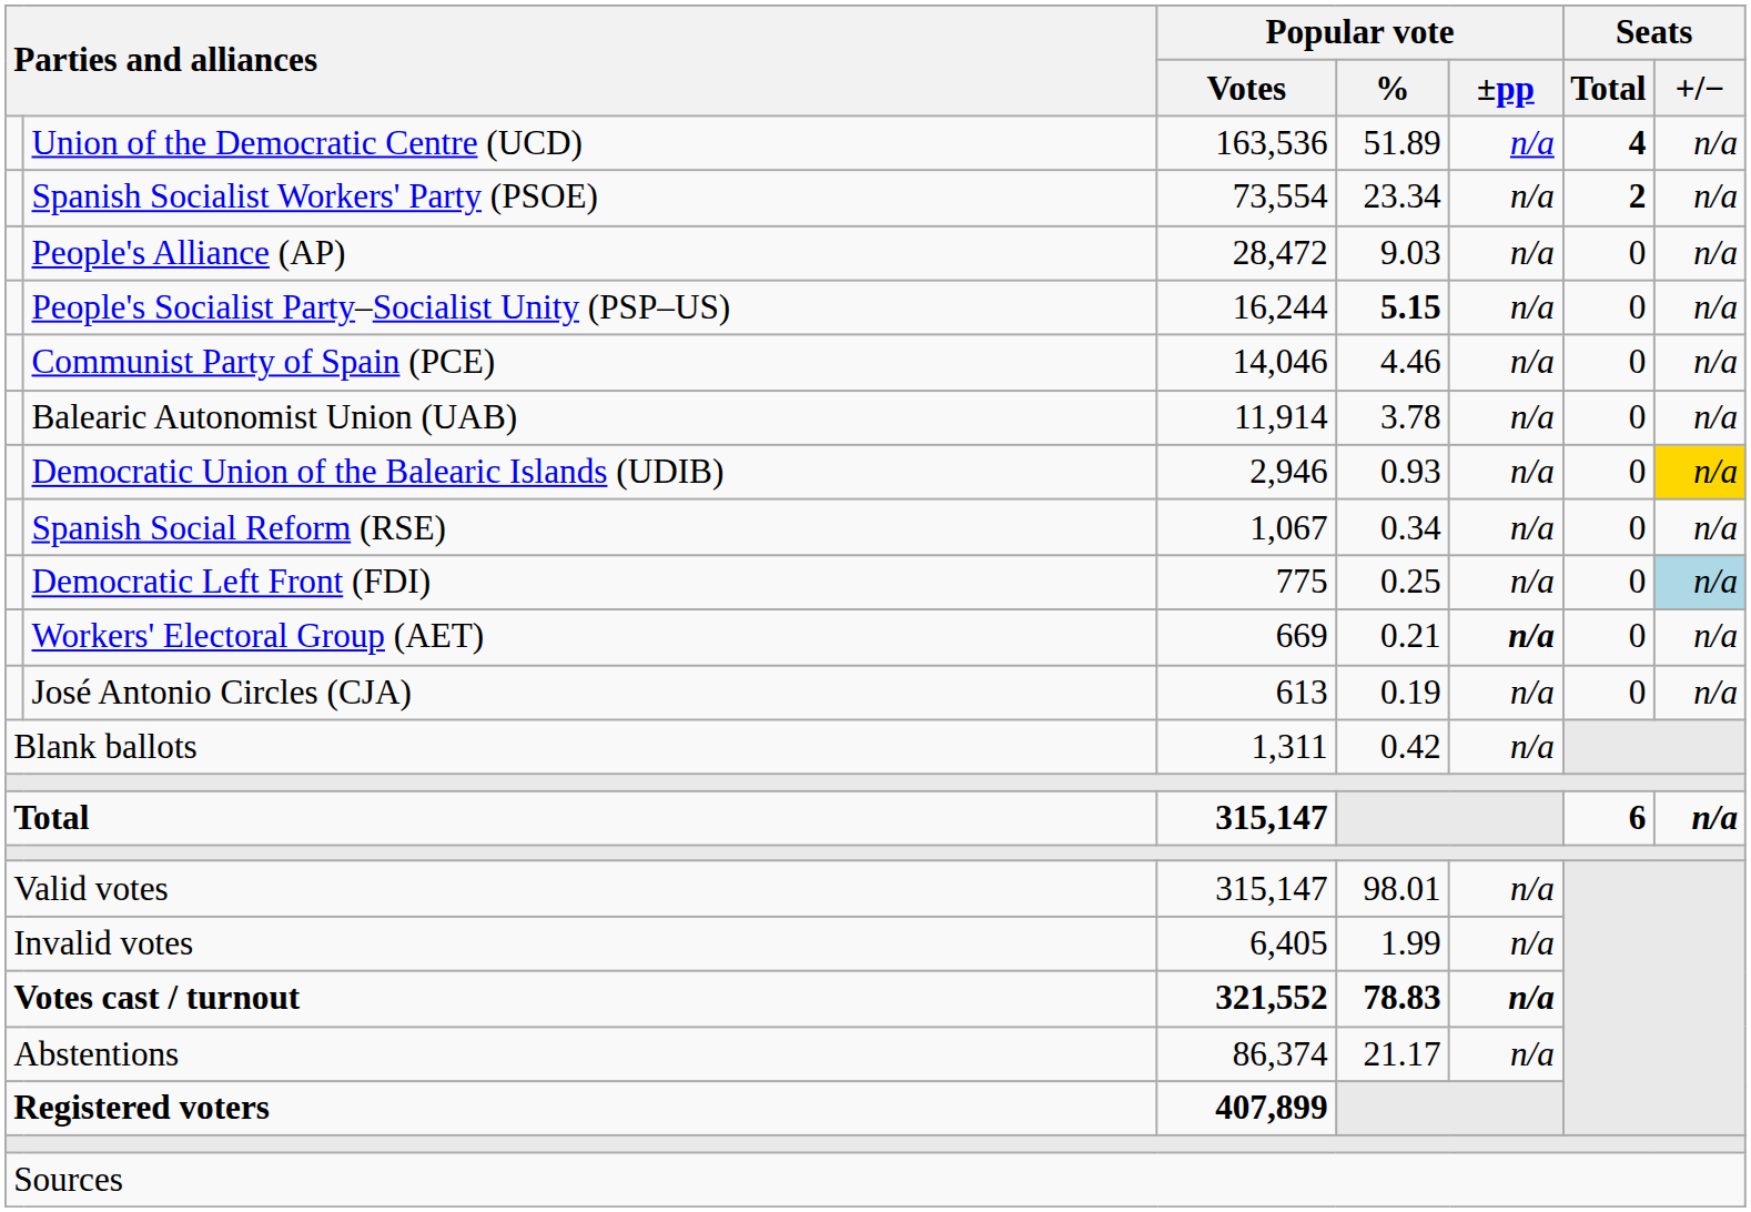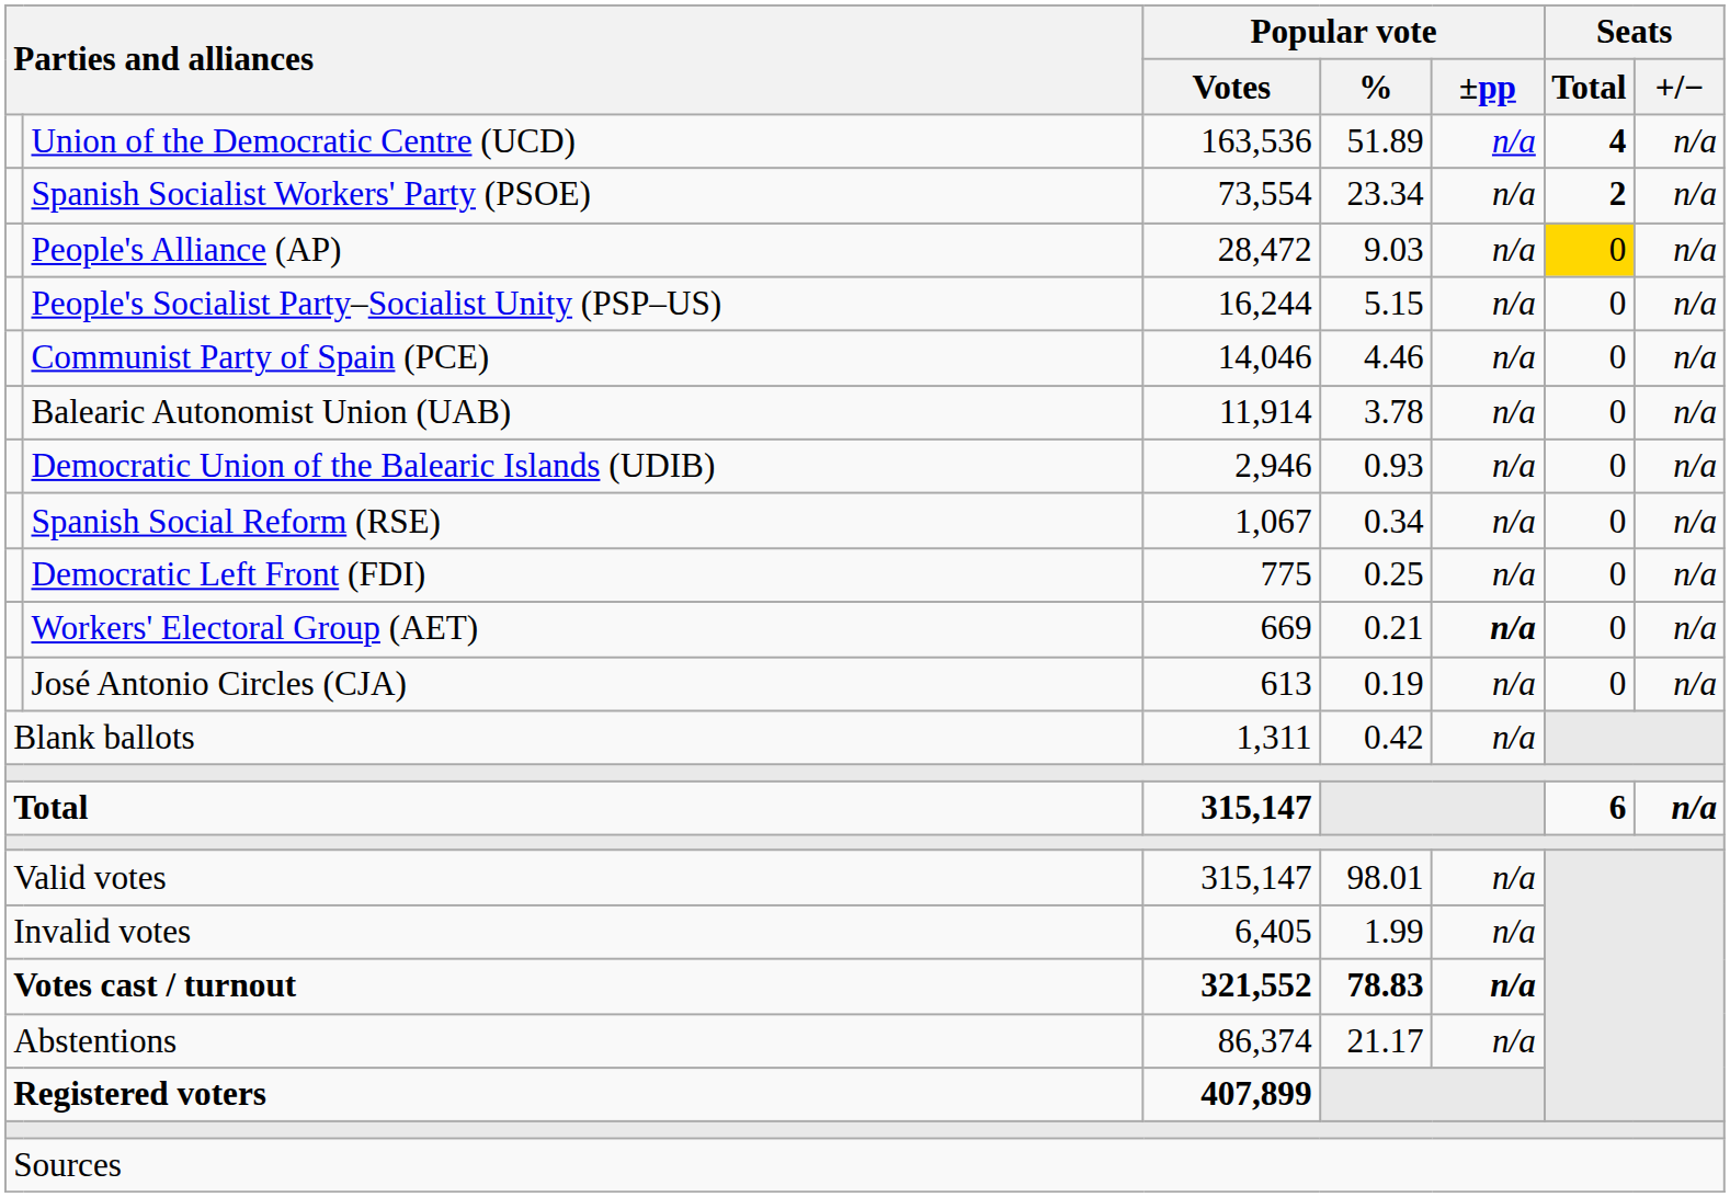People's Alliance (AP) | Seats / Total: no background -> gold background
People's Socialist Party–Socialist Unity (PSP–US) | Popular vote / %: bold -> normal
Democratic Union of the Balearic Islands (UDIB) | Seats / +/−: gold background -> no background
Democratic Left Front (FDI) | Seats / +/−: lightblue background -> no background
